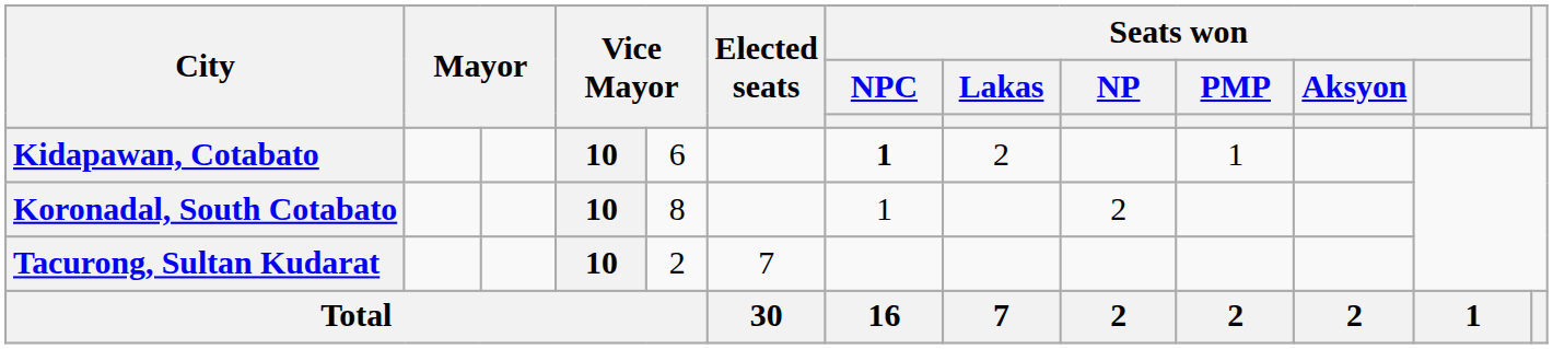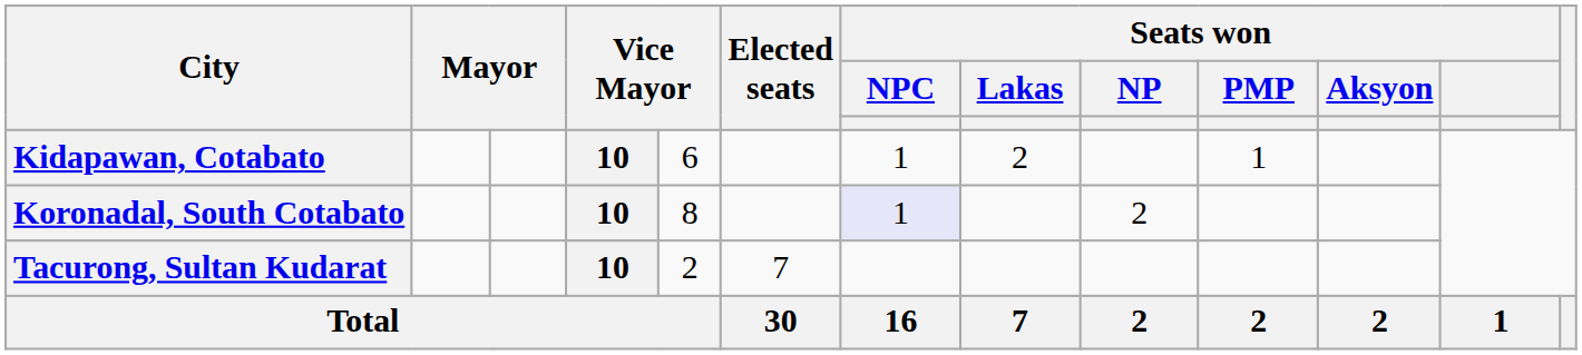Kidapawan, Cotabato | Seats won / NPC: bold -> normal
Koronadal, South Cotabato | Seats won / NPC: no background -> lavender background
